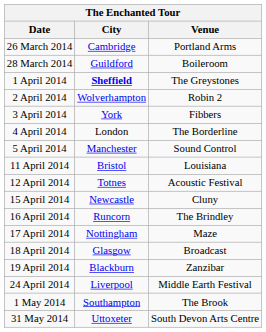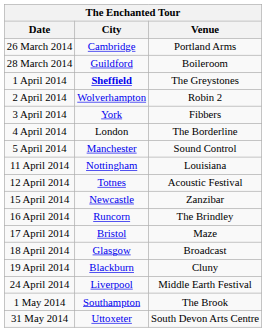11 April 2014 | City: Bristol -> Nottingham
15 April 2014 | Venue: Cluny -> Zanzibar
17 April 2014 | City: Nottingham -> Bristol
19 April 2014 | Venue: Zanzibar -> Cluny
